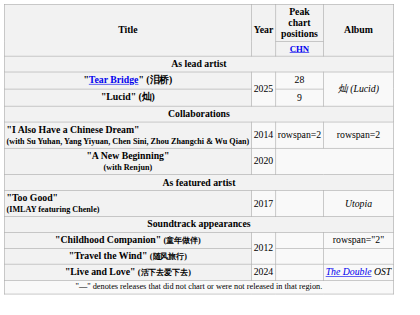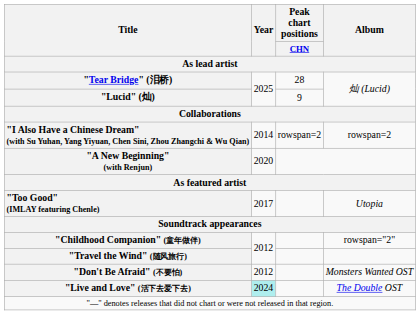+ row: "Don't Be Afraid" (不要怕) | 2012 | Monsters Wanted OST
"Live and Love" (活下去爱下去) | Year: no background -> paleturquoise background
